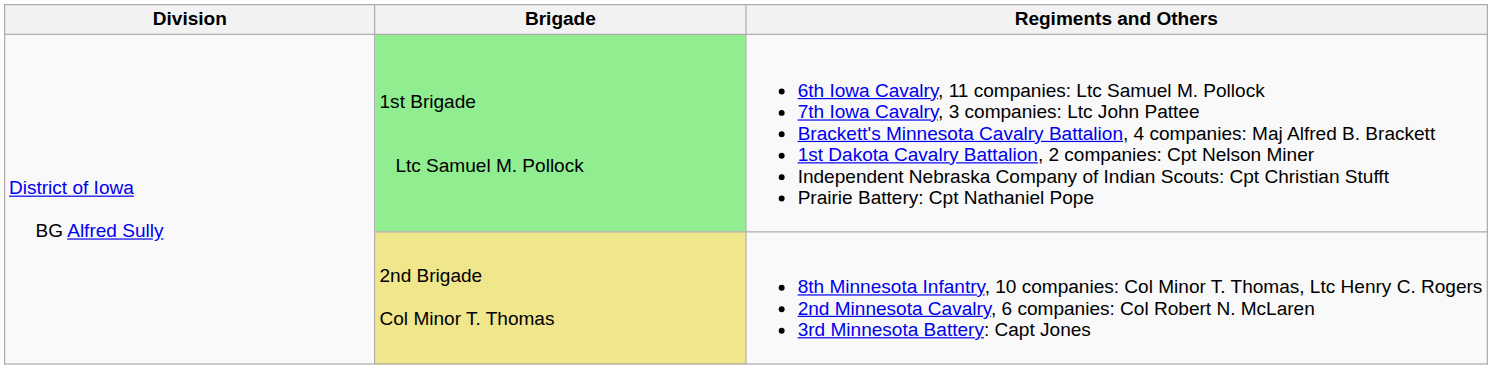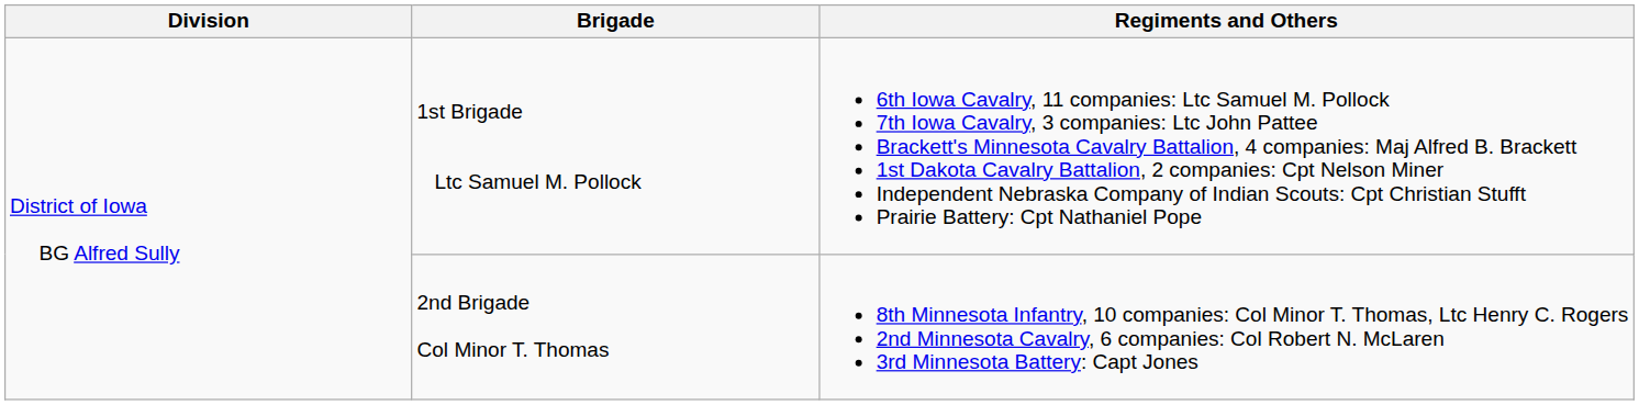1st Brigade Ltc Samuel M. Pollock | Brigade: lightgreen background -> no background
2nd Brigade Col Minor T. Thomas | Brigade: khaki background -> no background
